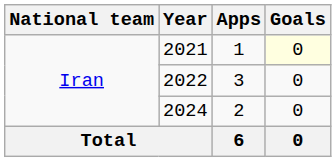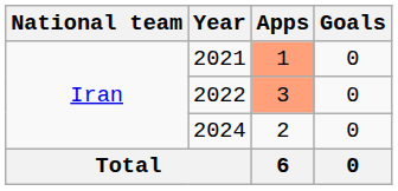2021 | Apps: no background -> lightsalmon background
2021 | Goals: lightyellow background -> no background
2022 | Apps: no background -> lightsalmon background
